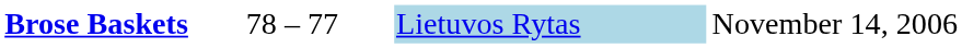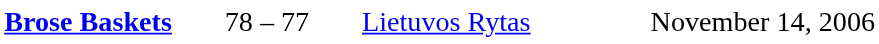Brose Baskets | column 3: lightblue background -> no background
